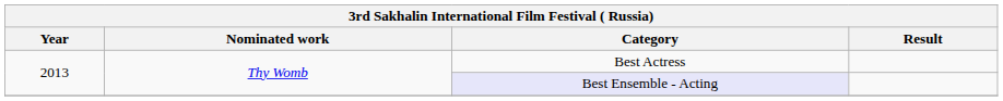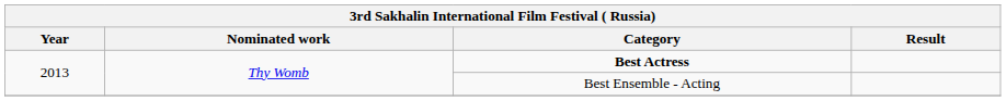Best Actress | Category: normal -> bold
Best Ensemble - Acting | Category: lavender background -> no background
